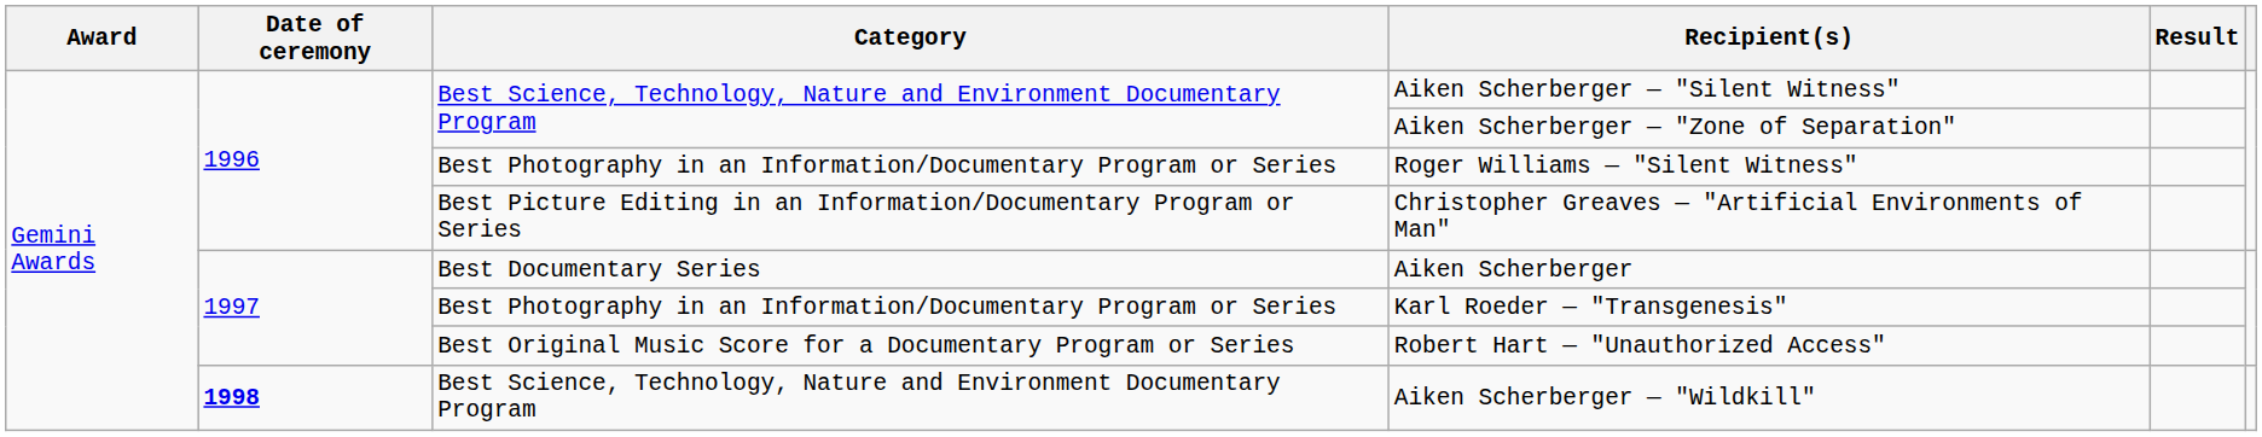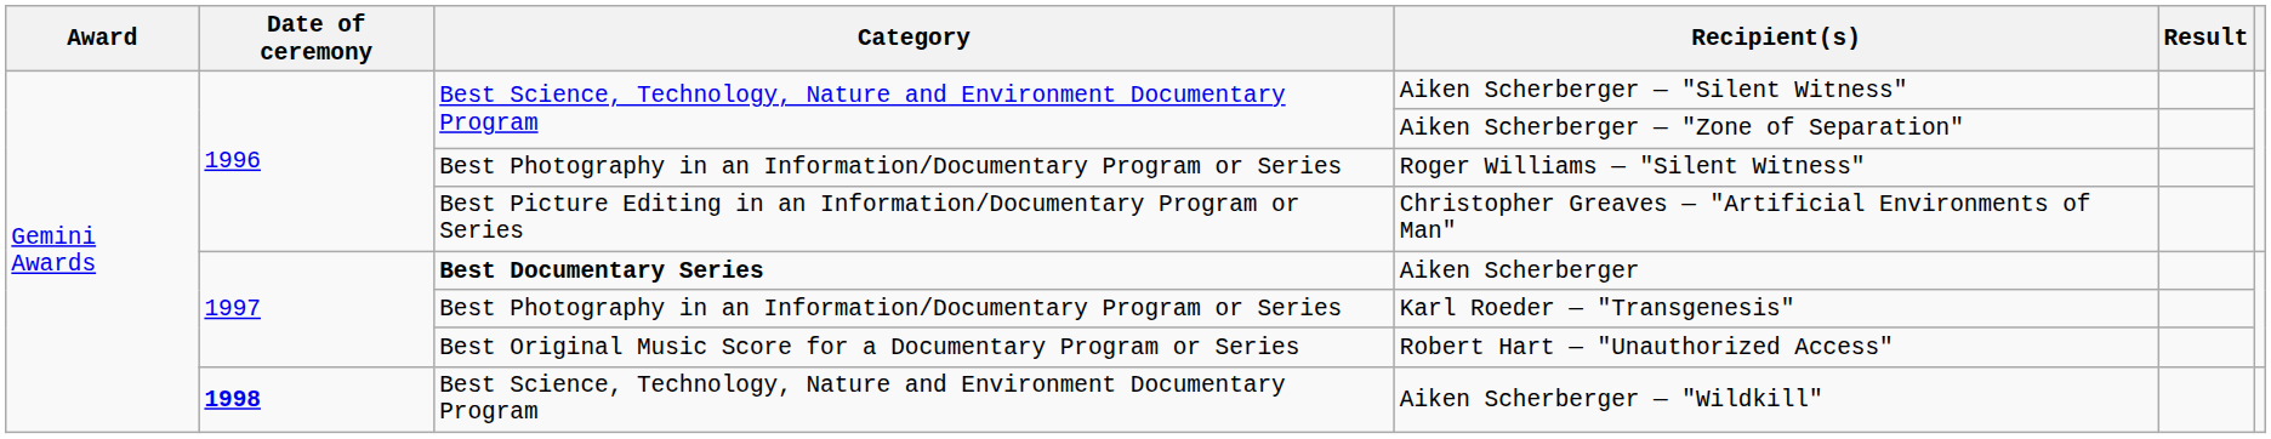Aiken Scherberger | Category: normal -> bold
